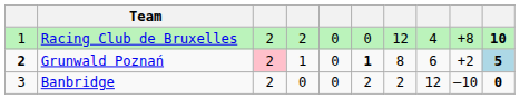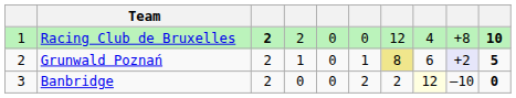Racing Club de Bruxelles | column 3: normal -> bold
Grunwald Poznań | column 1: bold -> normal
Grunwald Poznań | column 3: pink background -> no background
Grunwald Poznań | column 6: bold -> normal
Grunwald Poznań | column 7: no background -> khaki background
Grunwald Poznań | column 9: no background -> lavender background
Grunwald Poznań | column 10: lightblue background -> no background
Banbridge | column 8: no background -> lightyellow background
